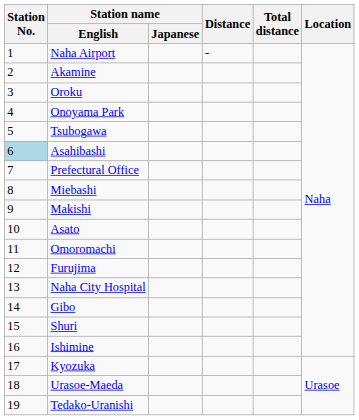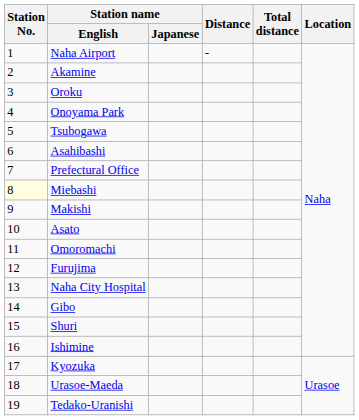Asahibashi | Station No.: lightblue background -> no background
Miebashi | Station No.: no background -> lightyellow background
